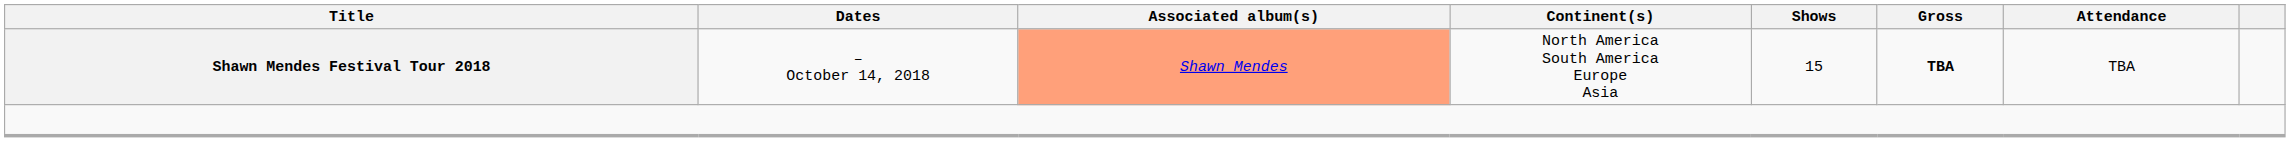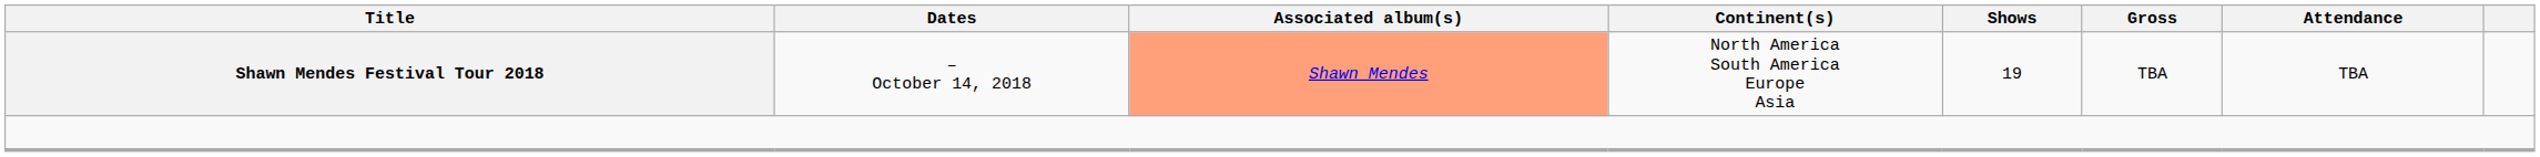Shawn Mendes Festival Tour 2018 | Shows: 15 -> 19
Shawn Mendes Festival Tour 2018 | Gross: bold -> normal
